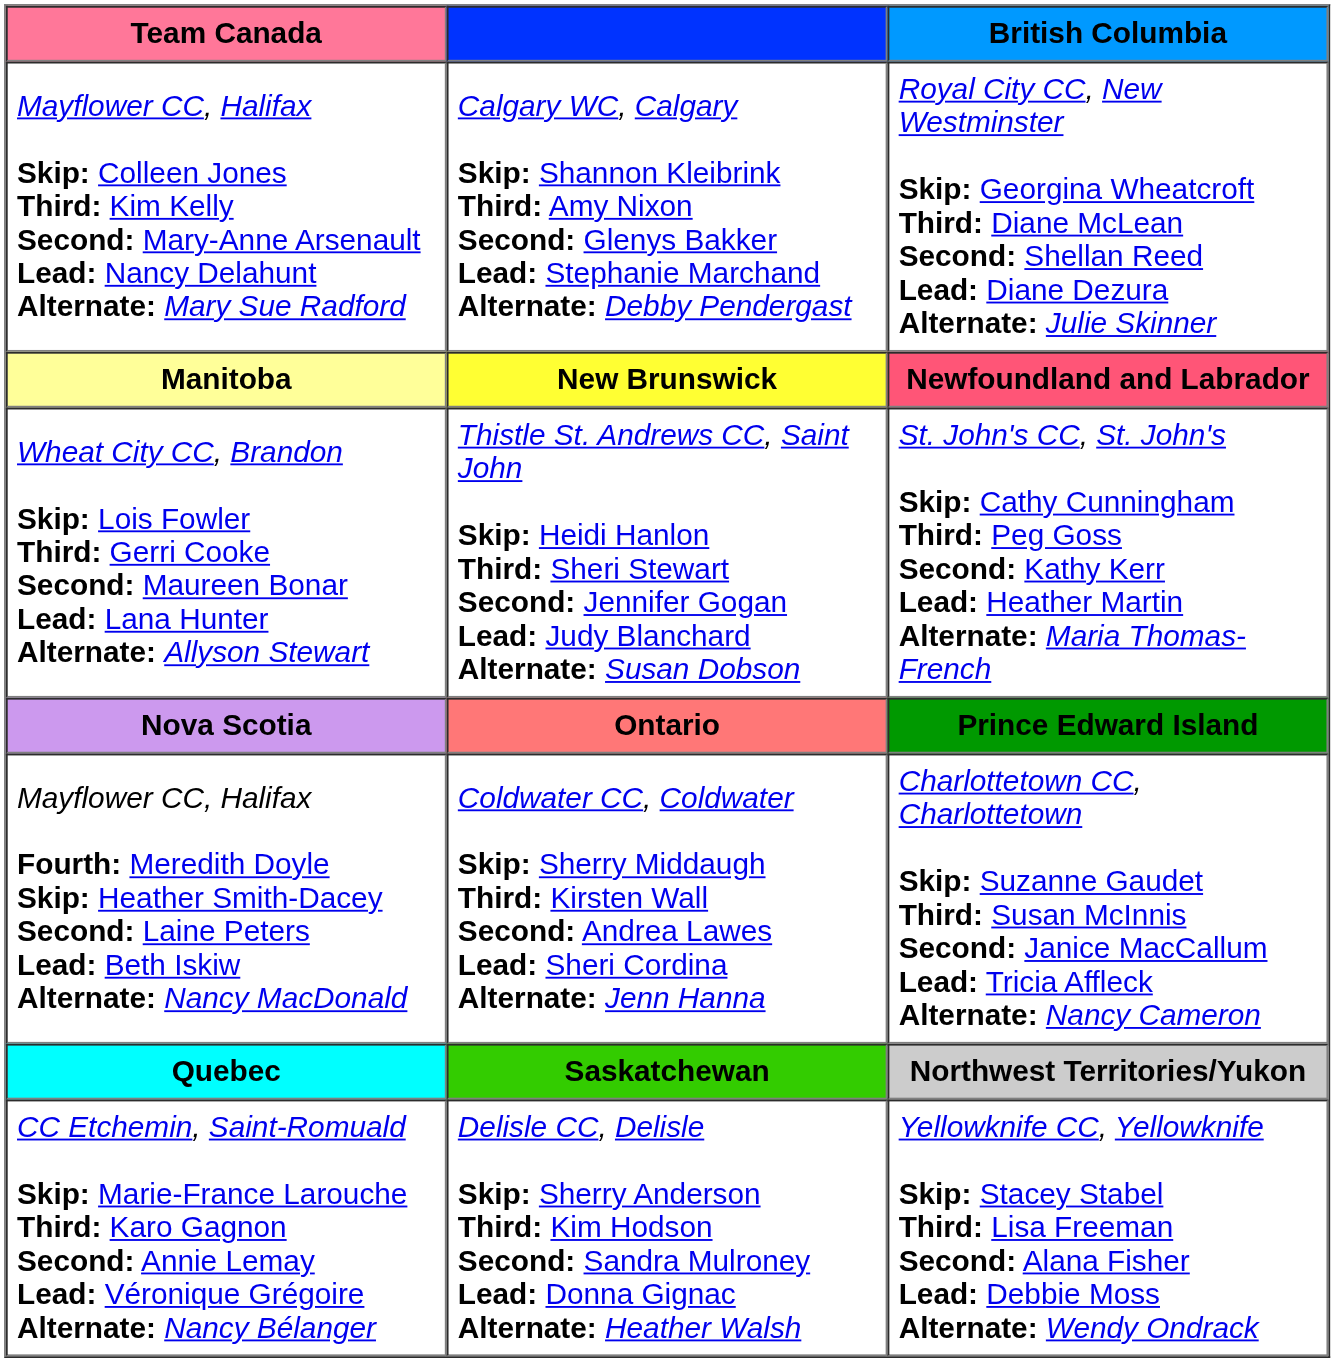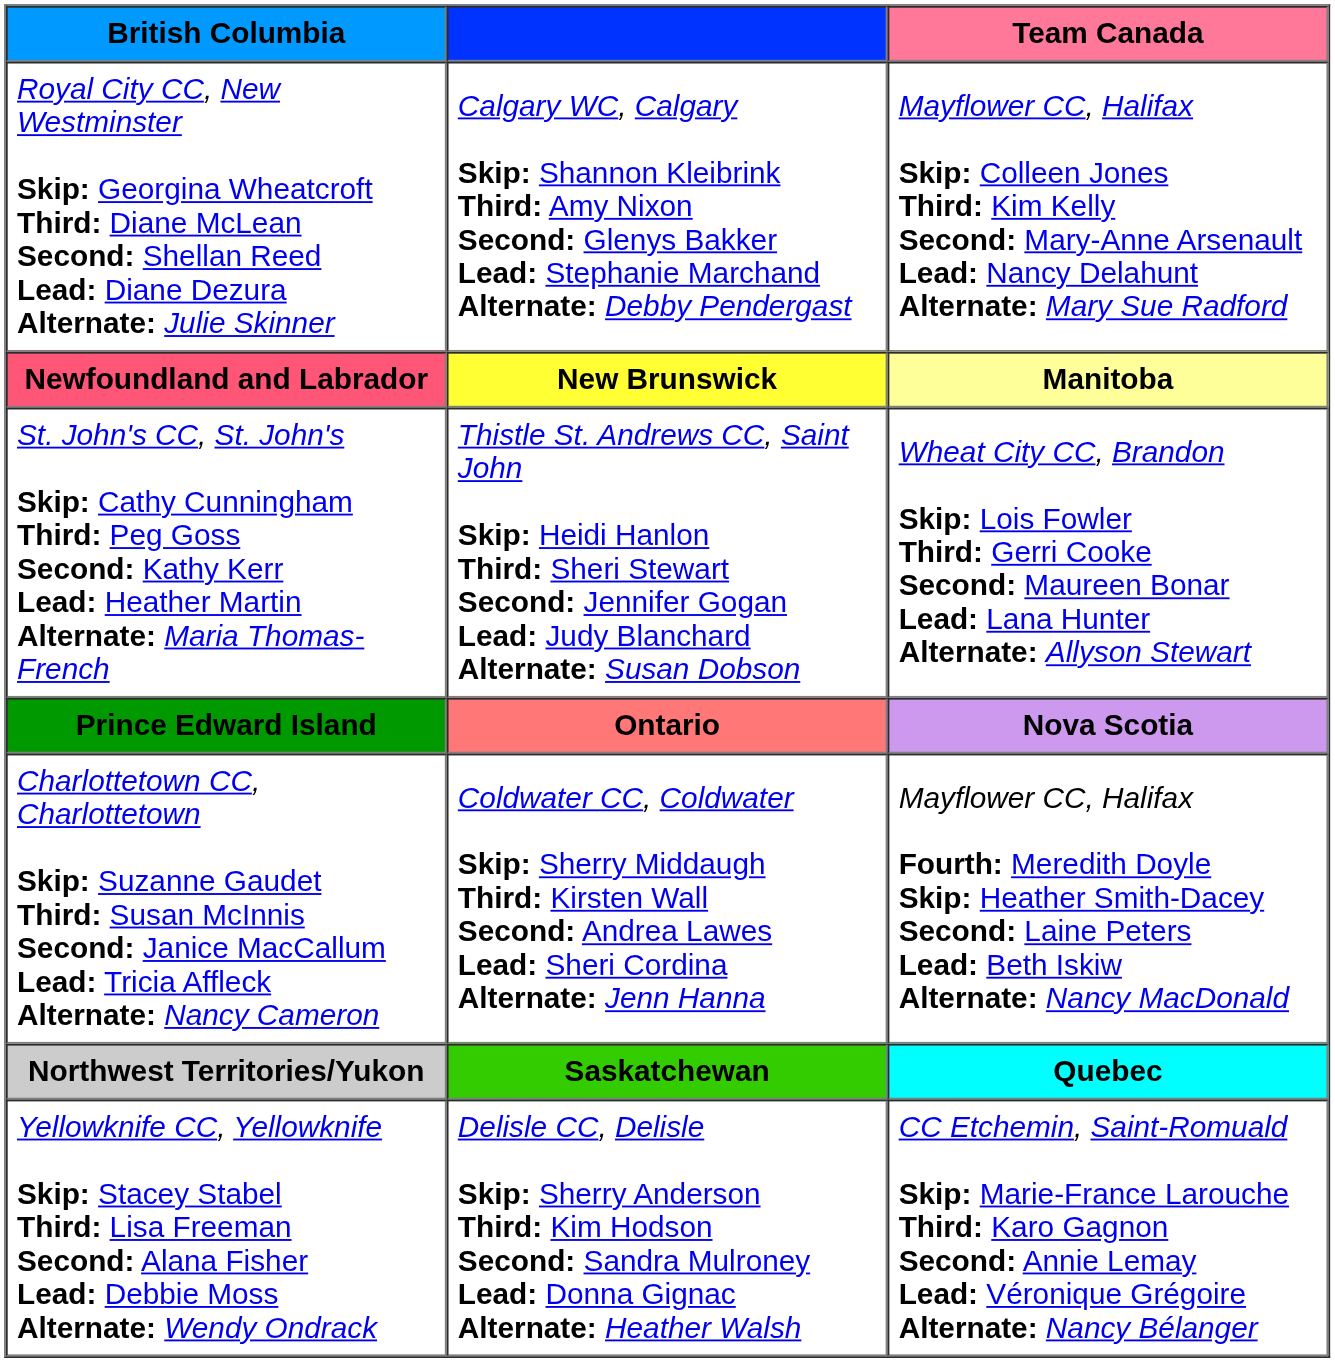columns swapped: Team Canada <-> British Columbia
